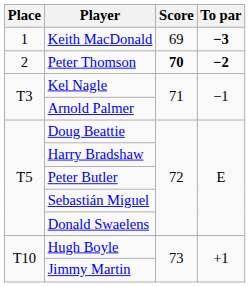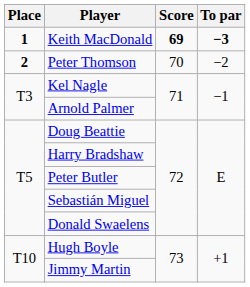Keith MacDonald | Place: normal -> bold
Keith MacDonald | Score: normal -> bold
Peter Thomson | Place: normal -> bold
Peter Thomson | Score: bold -> normal
Peter Thomson | To par: bold -> normal
